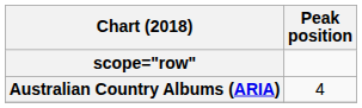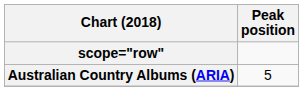Australian Country Albums (ARIA) | Peak position: 4 -> 5
